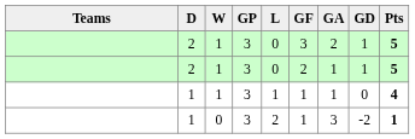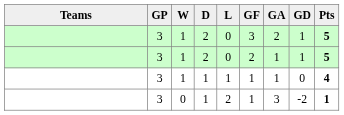columns swapped: GP <-> D
